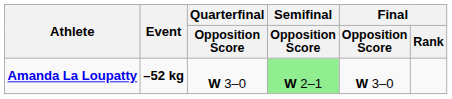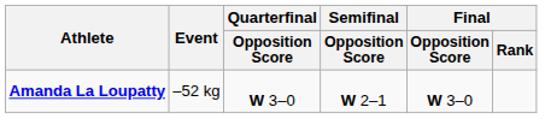Amanda La Loupatty | Event: bold -> normal
Amanda La Loupatty | Semifinal / Opposition Score: lightgreen background -> no background
